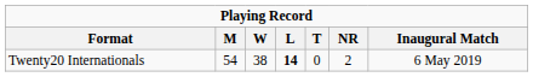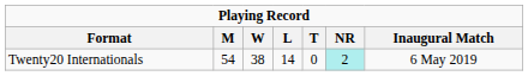Twenty20 Internationals | L: bold -> normal
Twenty20 Internationals | NR: no background -> paleturquoise background
